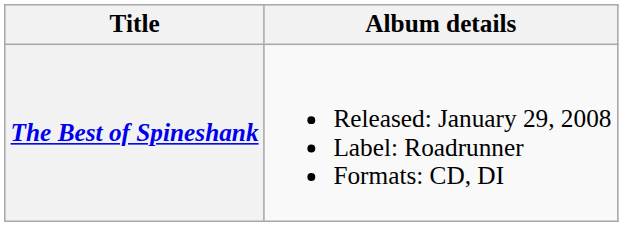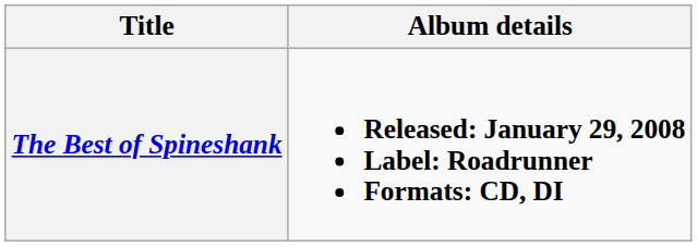The Best of Spineshank | Album details: normal -> bold
